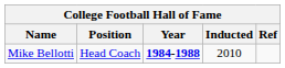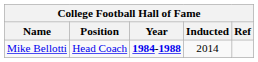Mike Bellotti | Inducted: 2010 -> 2014
